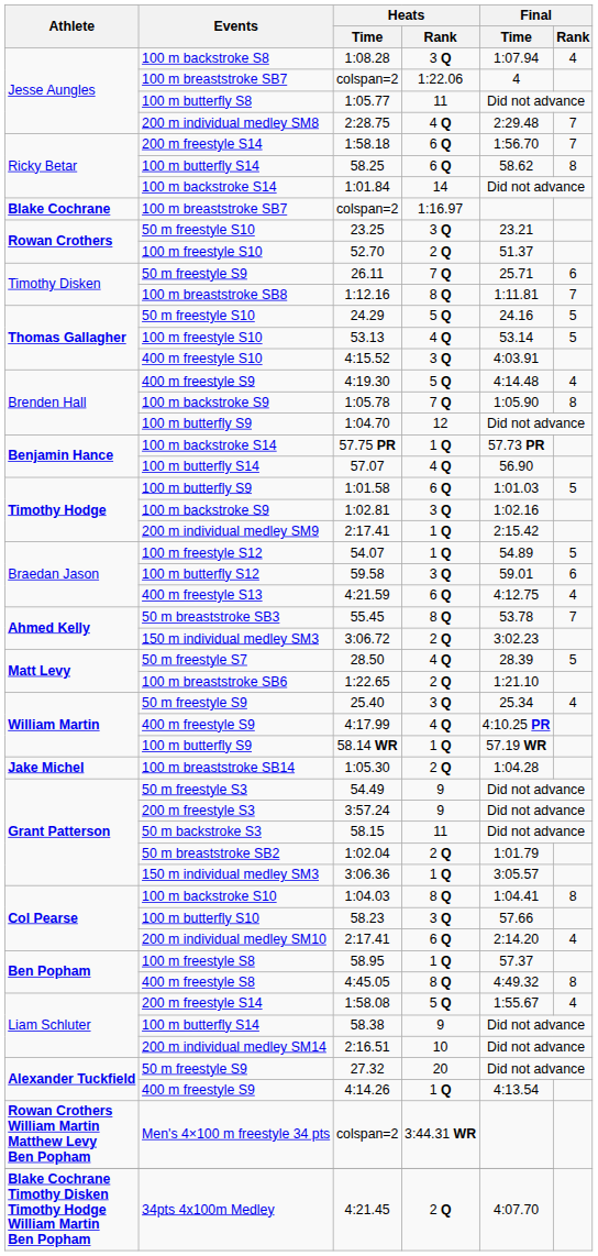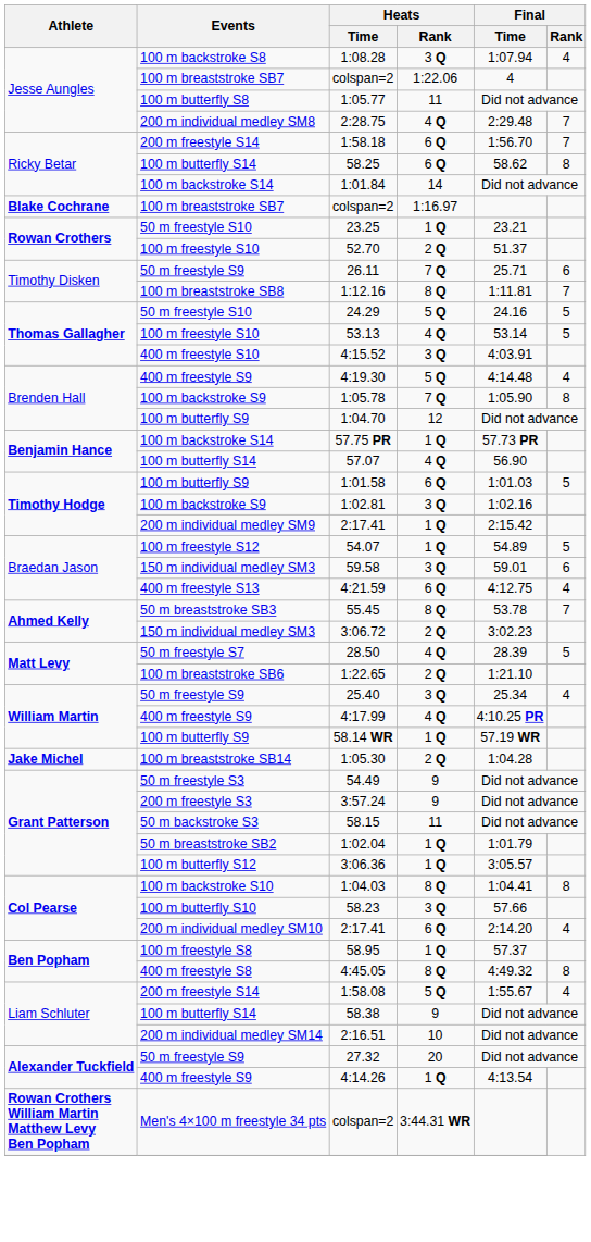23.25 | Heats / Rank: 3 Q -> 1 Q
59.58 | Events: 100 m butterfly S12 -> 150 m individual medley SM3
1:02.04 | Heats / Rank: 2 Q -> 1 Q
3:06.36 | Events: 150 m individual medley SM3 -> 100 m butterfly S12
- row: Blake Cochrane Timothy Disken Timothy Hodge William Martin Ben Popham | 34pts 4x100m Medley | 4:21.45 | 2 Q | 4:07.70
